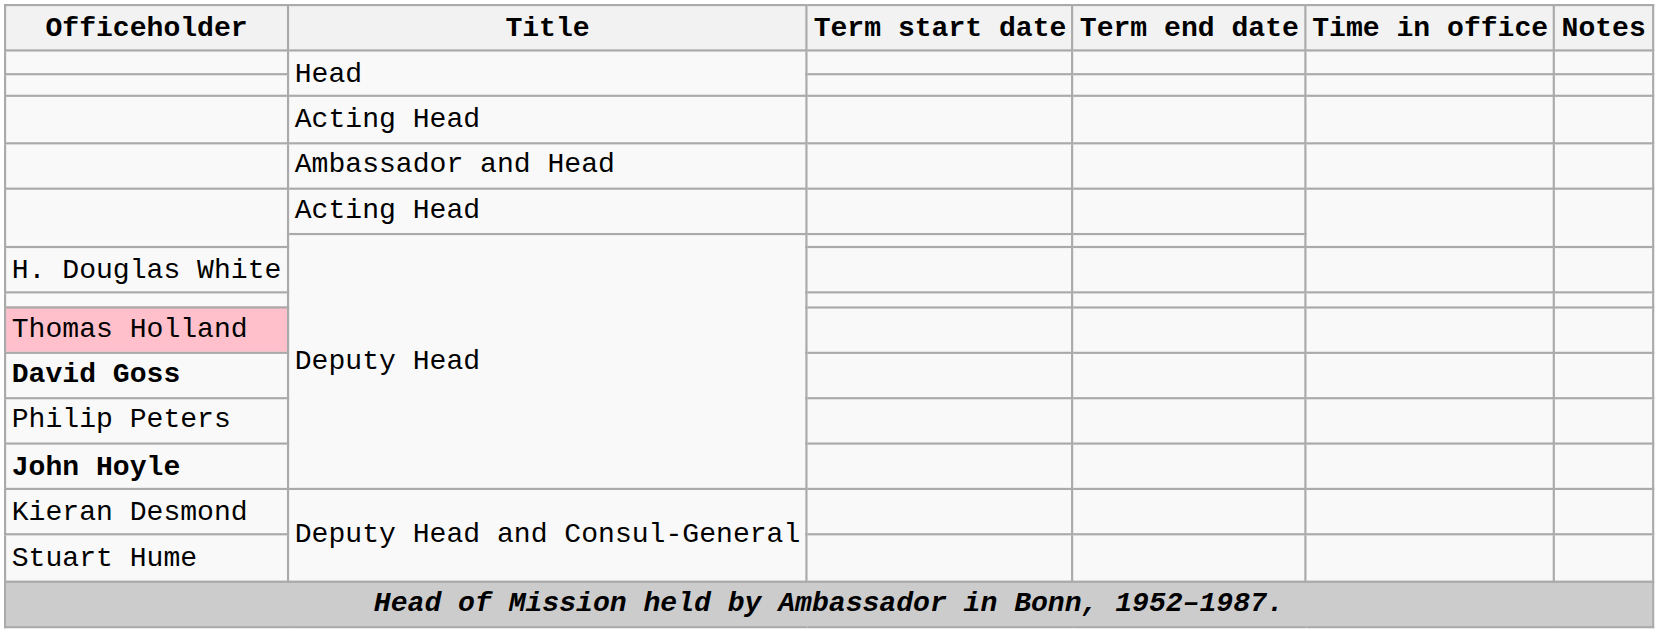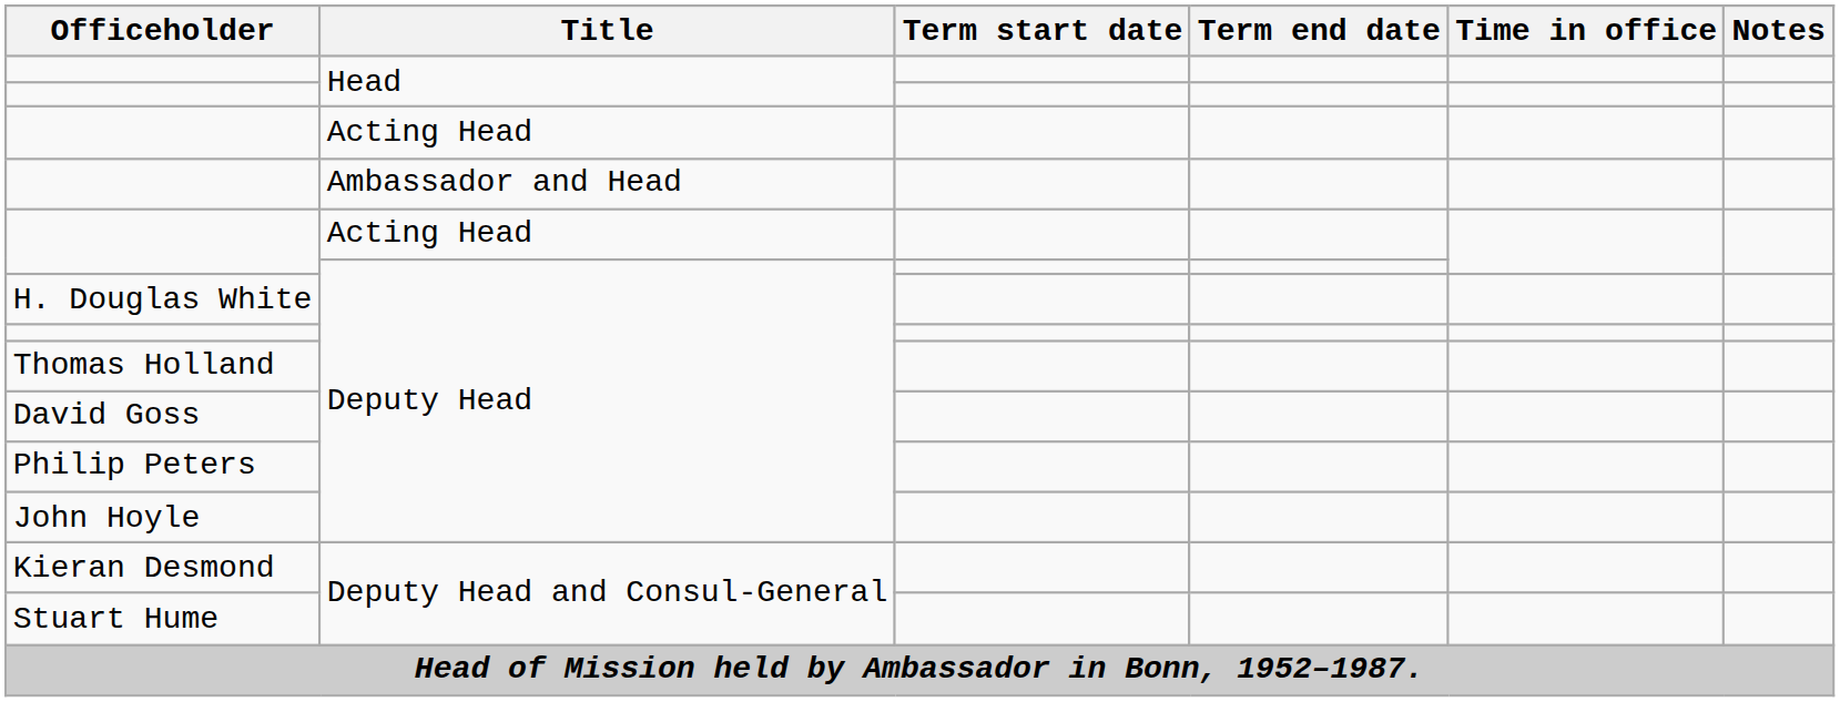Thomas Holland | Officeholder: pink background -> no background
David Goss | Officeholder: bold -> normal
John Hoyle | Officeholder: bold -> normal
